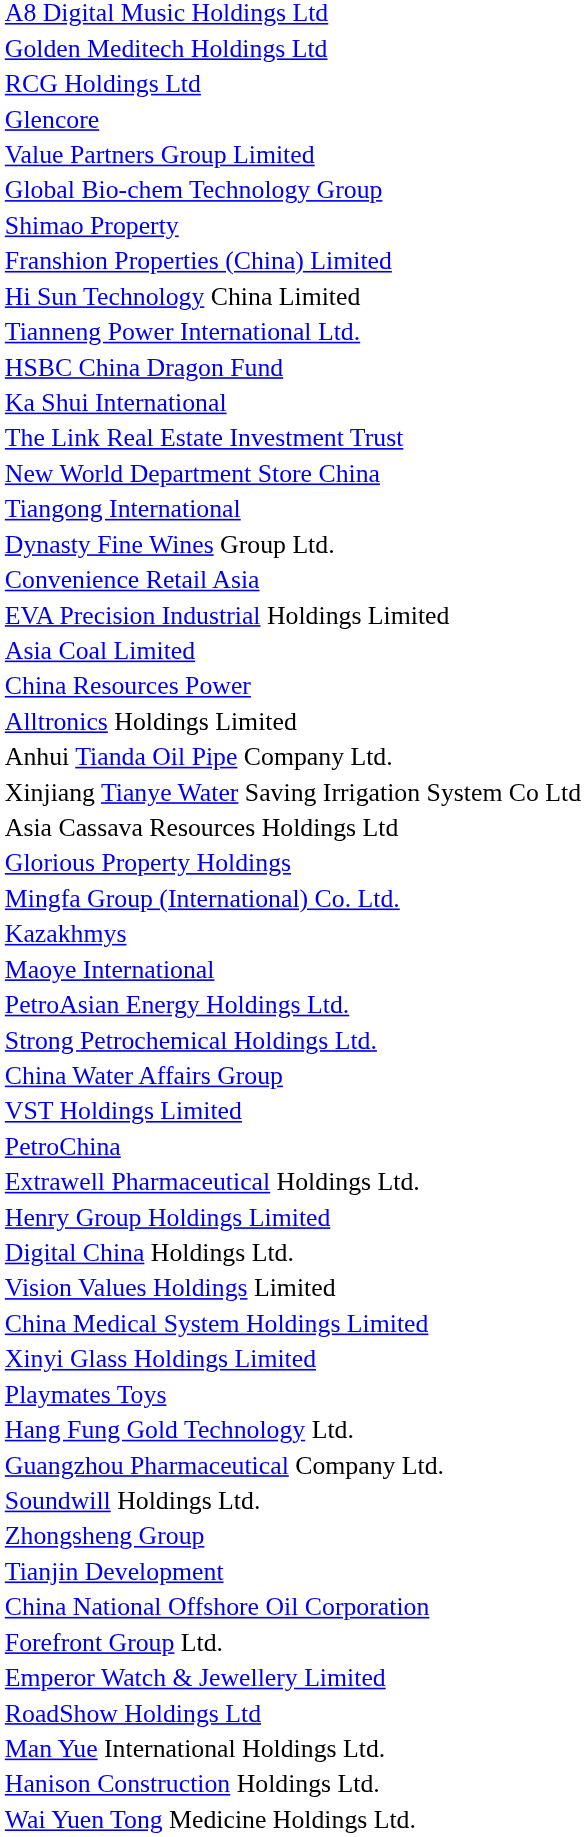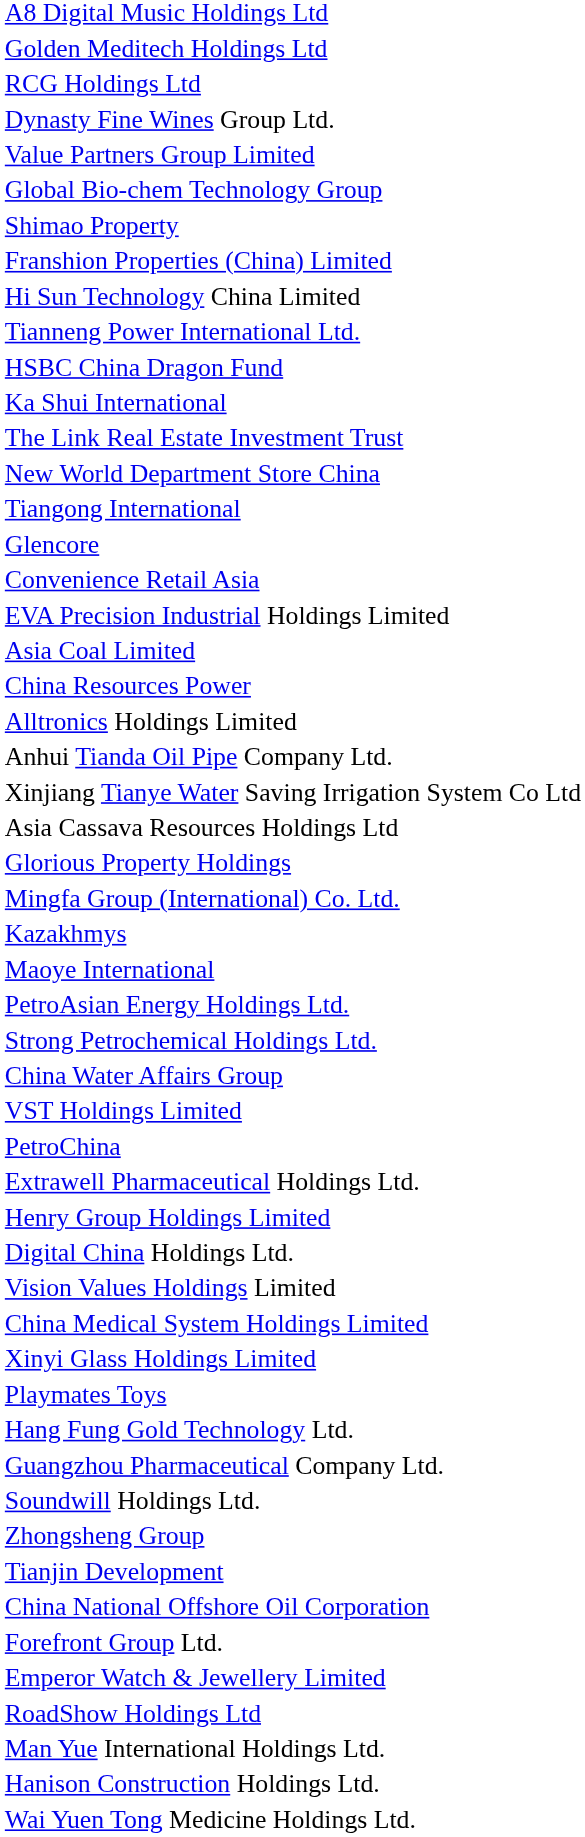row 4 | column 1: Glencore -> Dynasty Fine Wines Group Ltd.
row 16 | column 1: Dynasty Fine Wines Group Ltd. -> Glencore
